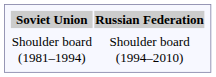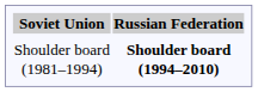Shoulder board (1981–1994) | Russian Federation: normal -> bold
